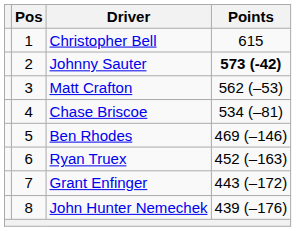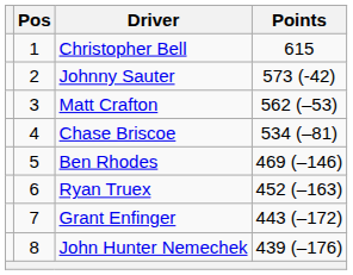Johnny Sauter | Points: bold -> normal
